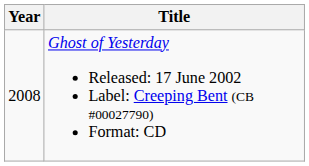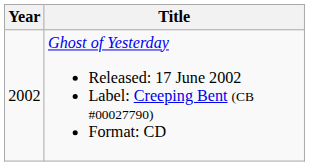row 2 | Year: 2008 -> 2002
